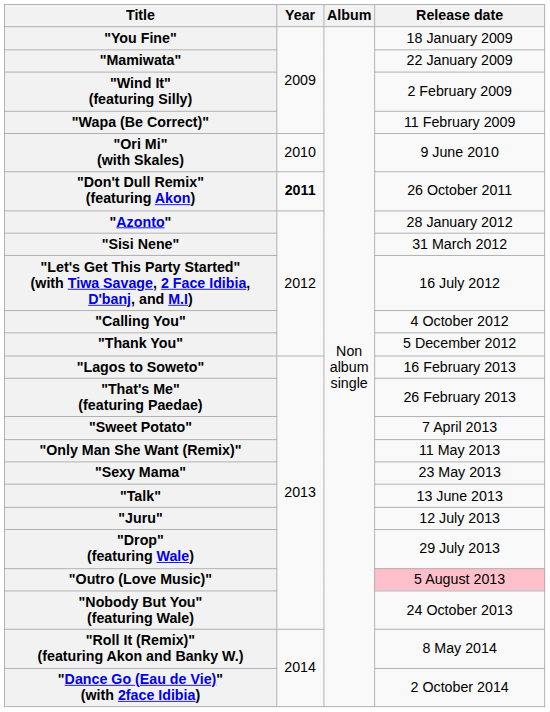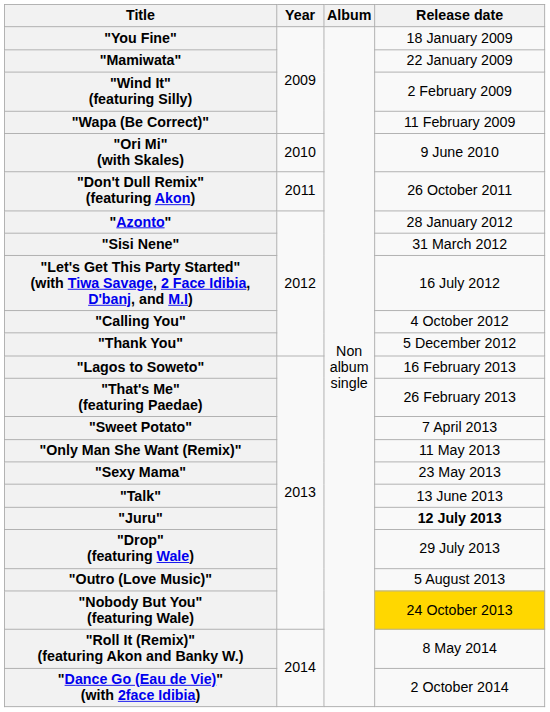"Don't Dull Remix" (featuring Akon) | Year: bold -> normal
"Juru" | Release date: normal -> bold
"Outro (Love Music)" | Release date: pink background -> no background
"Nobody But You" (featuring Wale) | Release date: no background -> gold background
